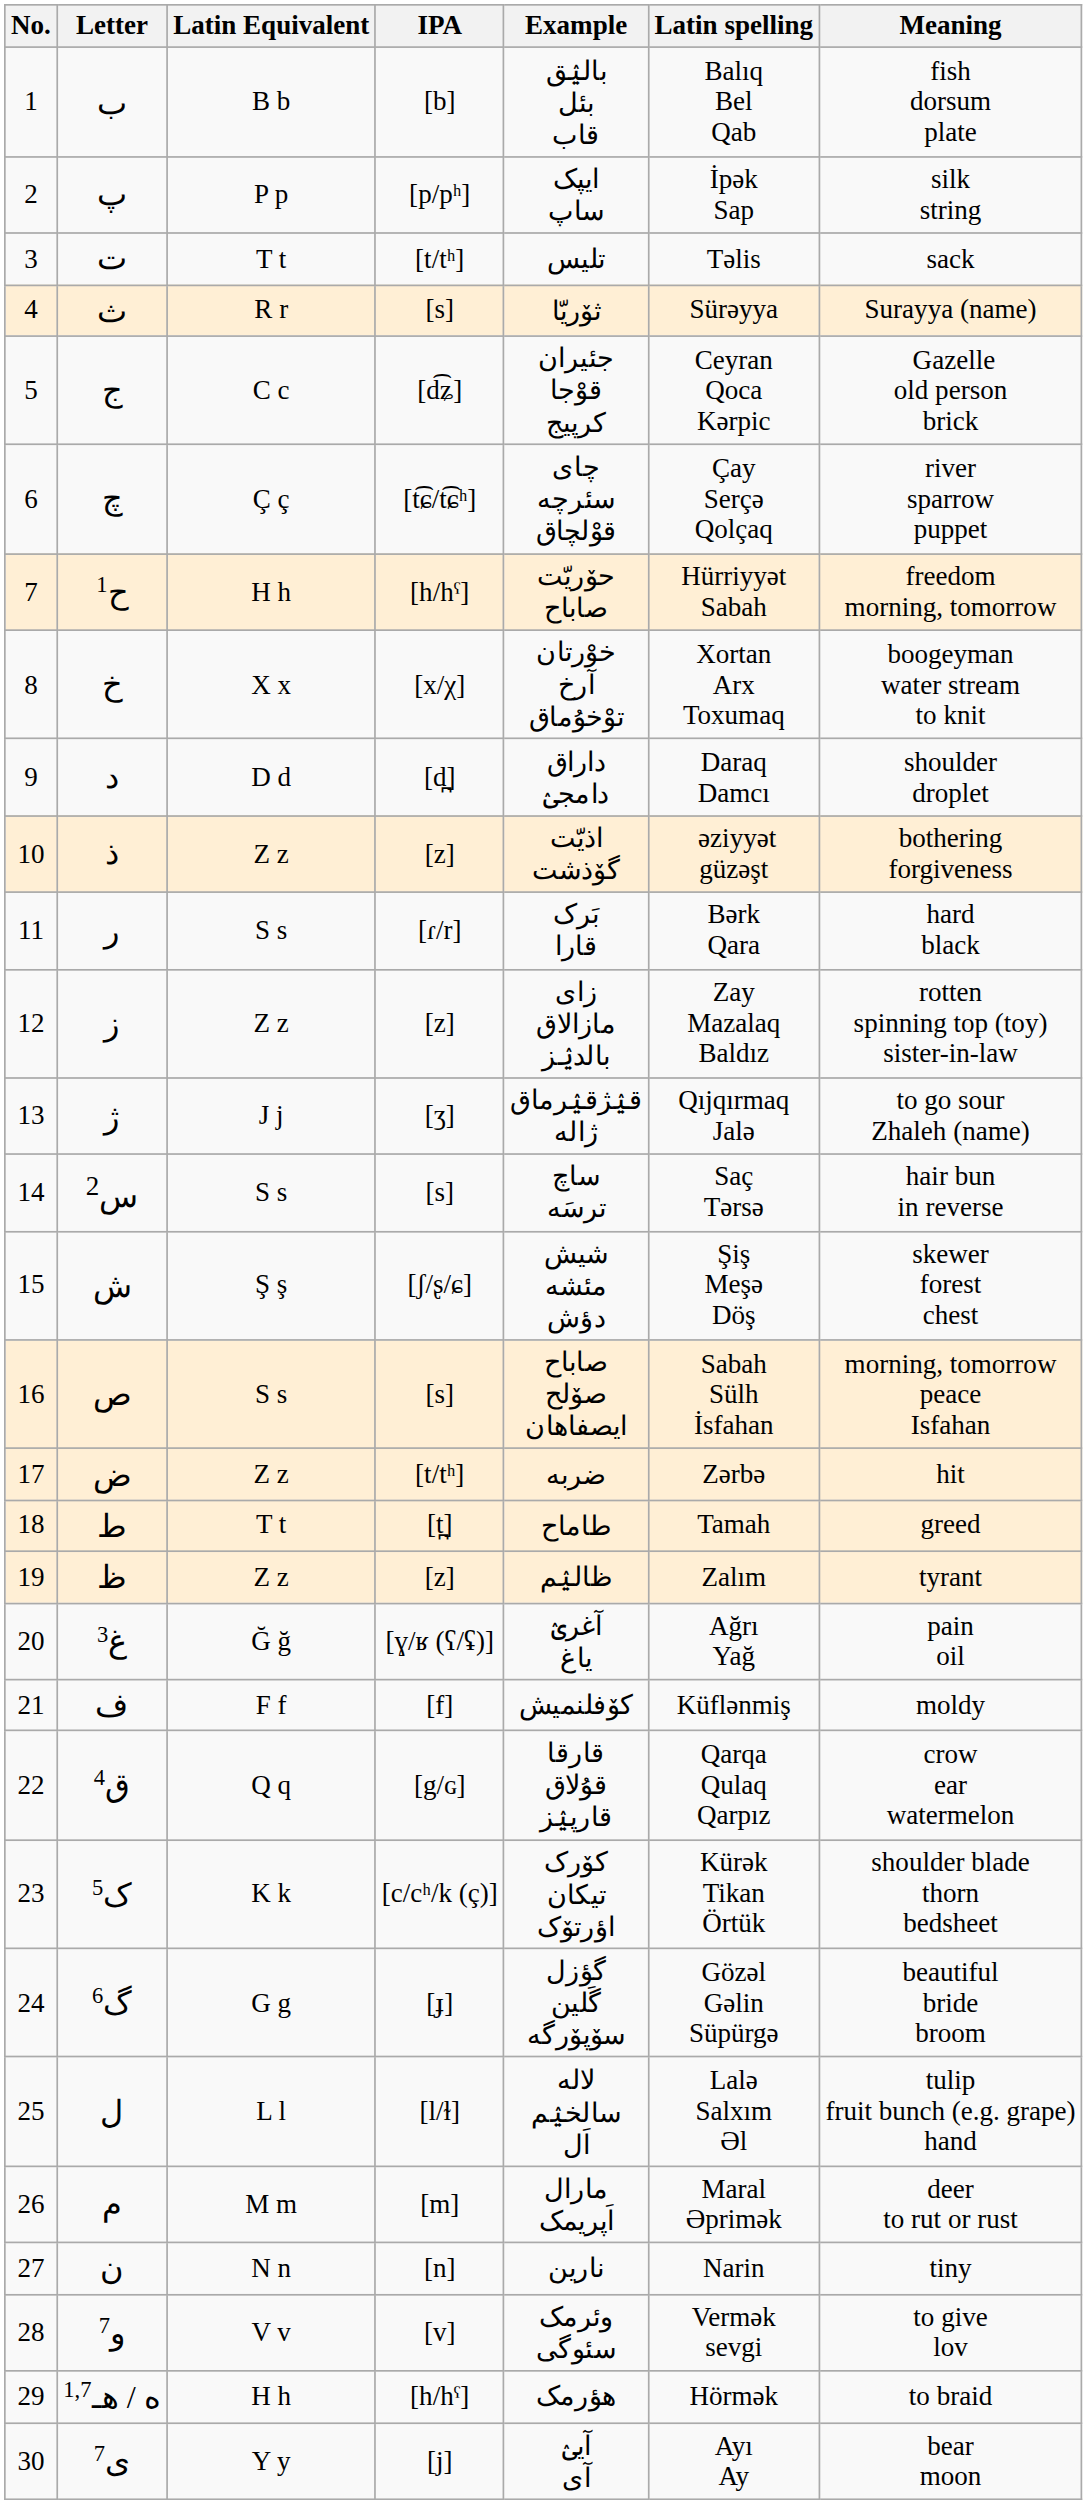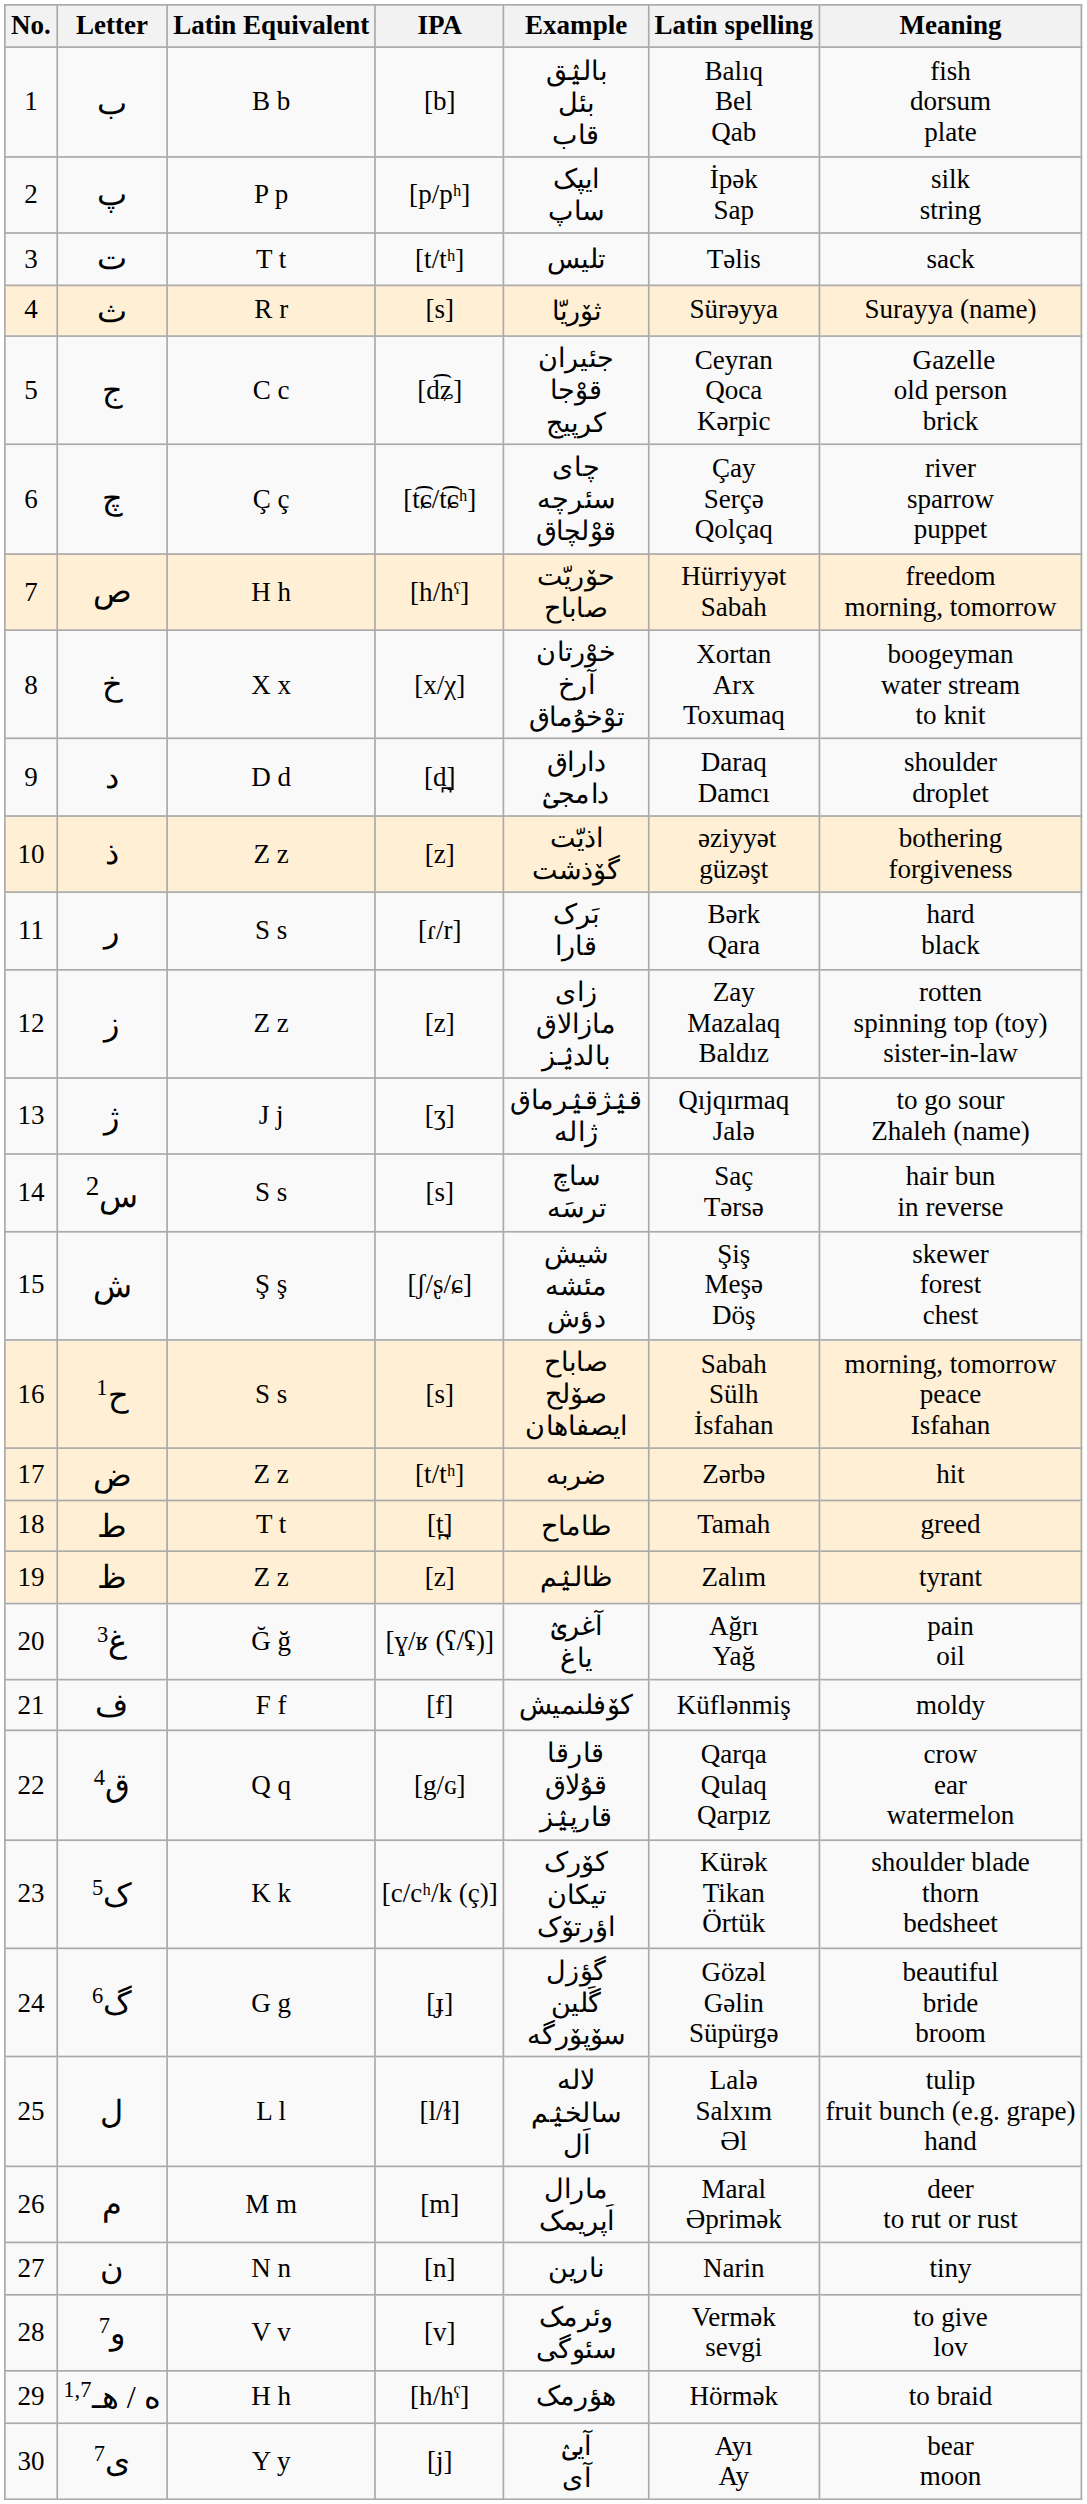7 | Letter: ح1 -> ص
16 | Letter: ص -> ح1
